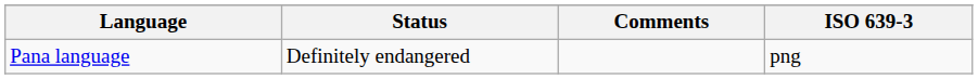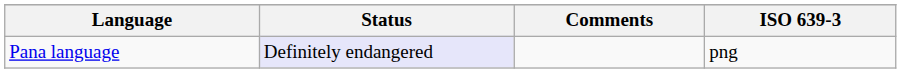Pana language | Status: no background -> lavender background
